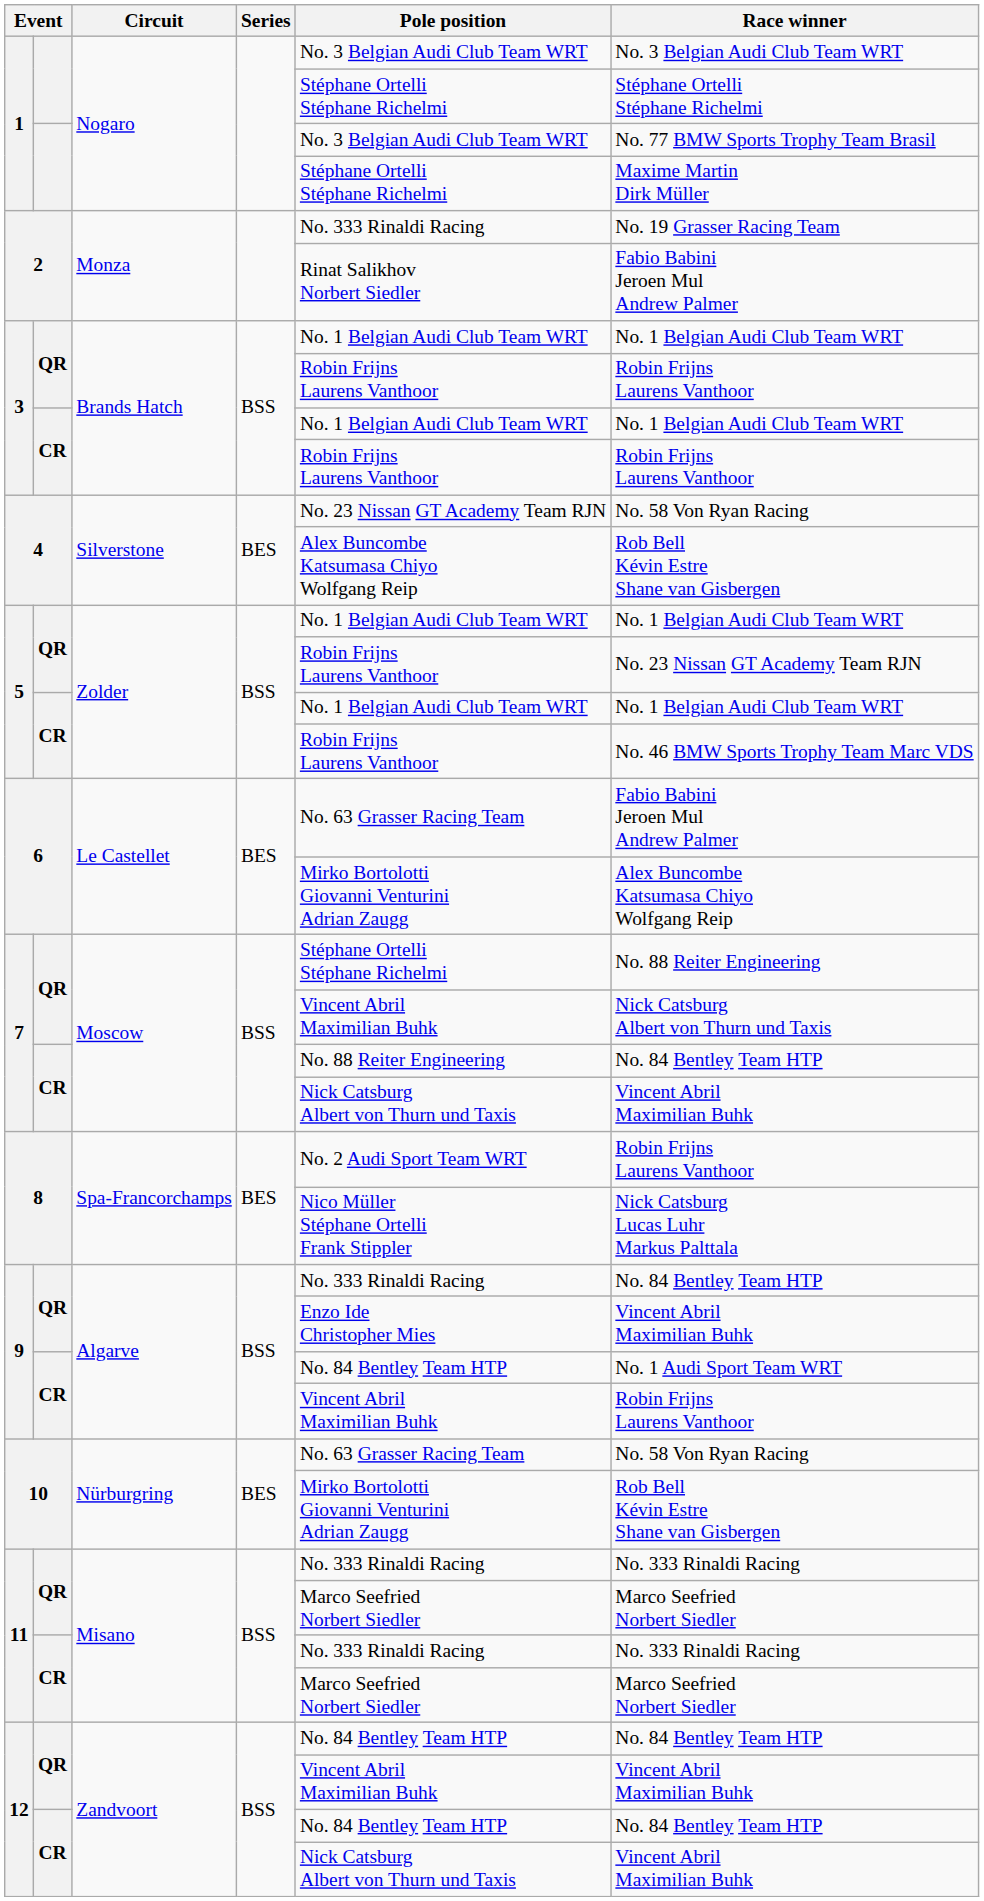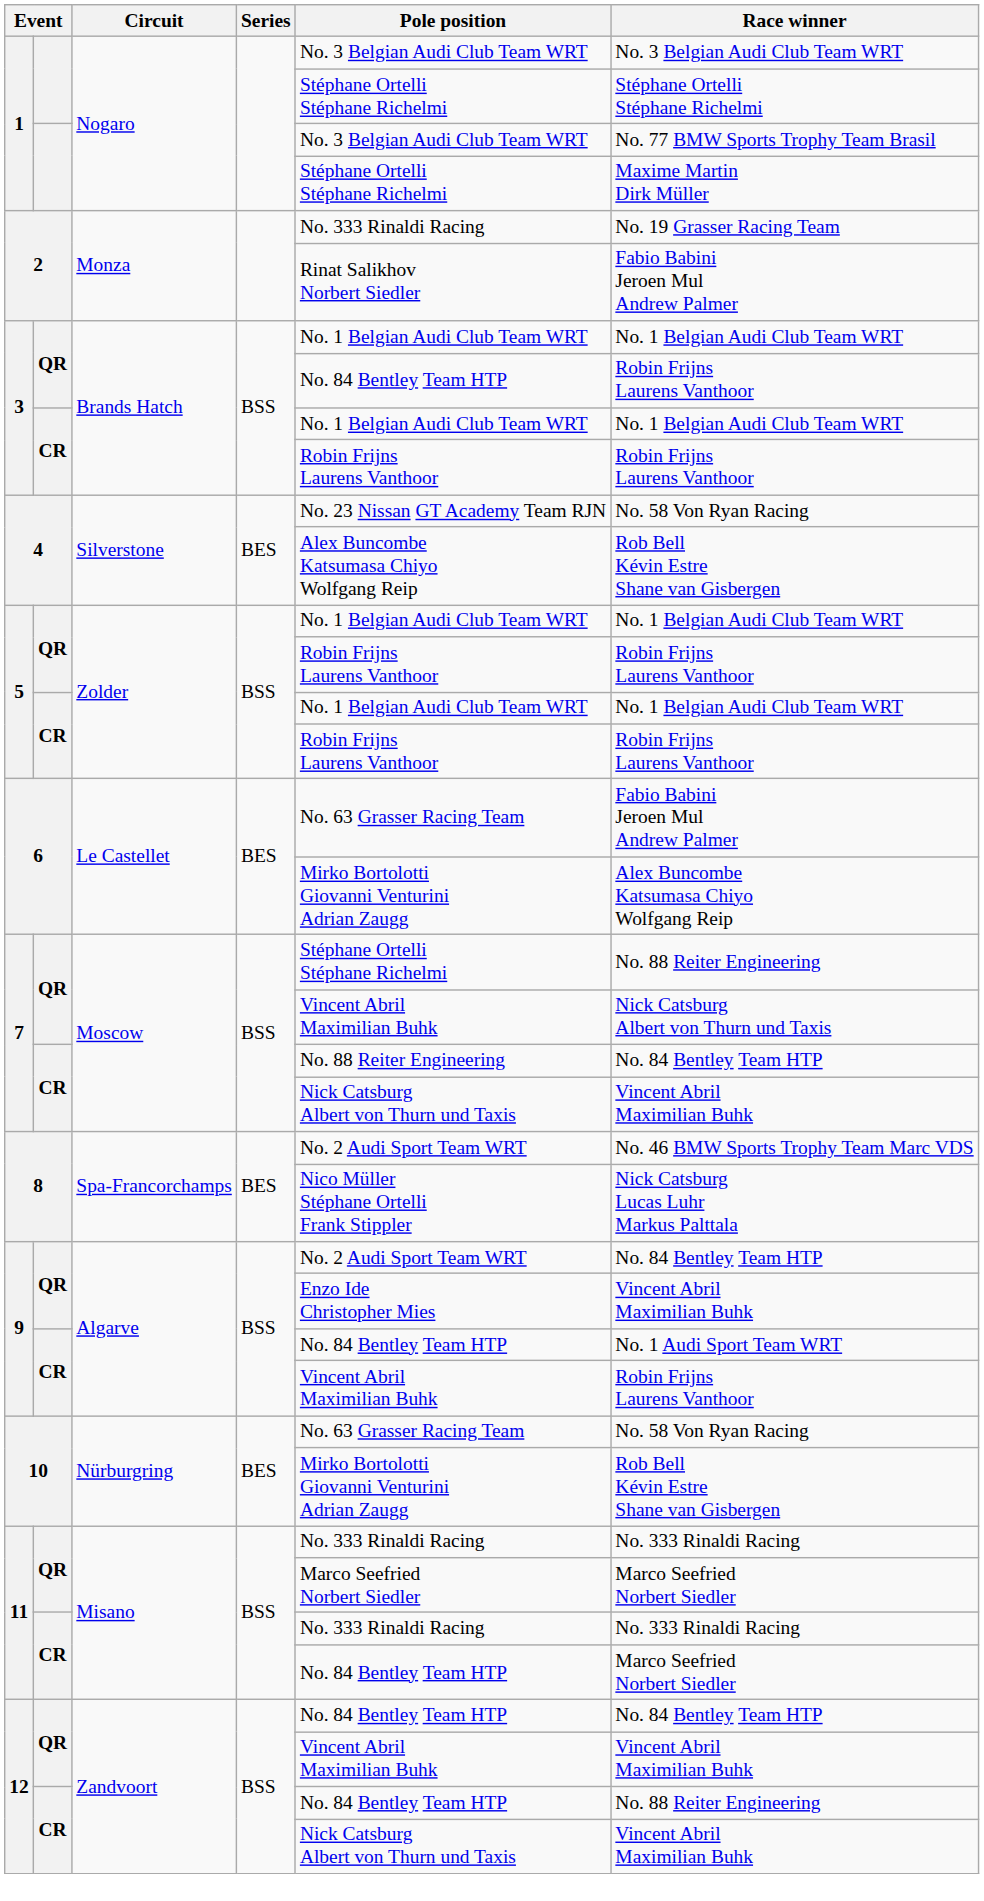row 9 | Pole position: Robin Frijns Laurens Vanthoor -> No. 84 Bentley Team HTP
row 15 | Race winner: No. 23 Nissan GT Academy Team RJN -> Robin Frijns Laurens Vanthoor
row 17 | Race winner: No. 46 BMW Sports Trophy Team Marc VDS -> Robin Frijns Laurens Vanthoor
row 24 | Race winner: Robin Frijns Laurens Vanthoor -> No. 46 BMW Sports Trophy Team Marc VDS
row 26 | Pole position: No. 333 Rinaldi Racing -> No. 2 Audi Sport Team WRT
row 35 | Pole position: Marco Seefried Norbert Siedler -> No. 84 Bentley Team HTP
row 38 | Race winner: No. 84 Bentley Team HTP -> No. 88 Reiter Engineering
